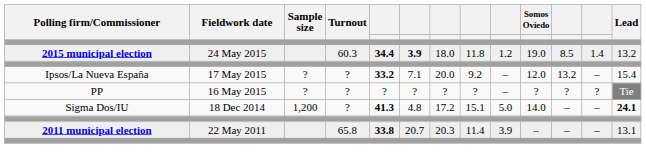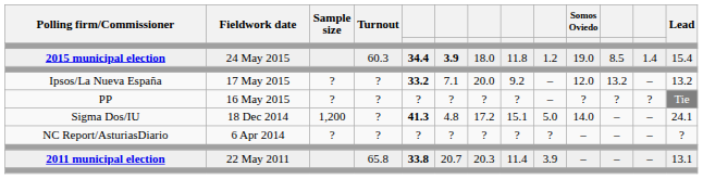2015 municipal election | Lead: 13.2 -> 15.4
Ipsos/La Nueva España | Lead: 15.4 -> 13.2
Sigma Dos/IU | Lead: bold -> normal
+ row: NC Report/AsturiasDiario | 6 Apr 2014 | ? | ? | ? | ? | ? | ? | ? | – | – | – | ?
